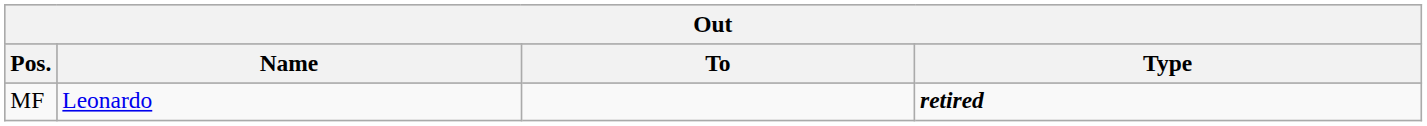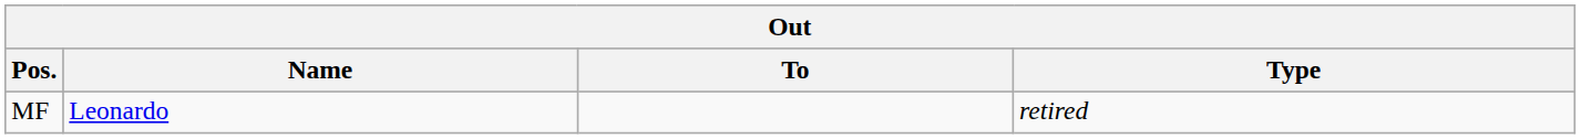MF | Type: bold -> normal
